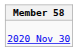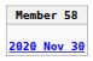row 2 | column 1: normal -> bold
